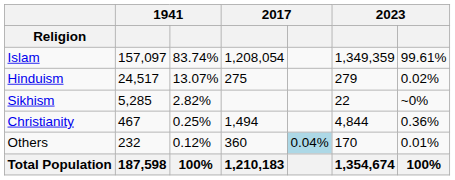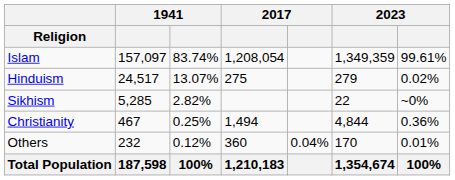Others | column 5: lightblue background -> no background
